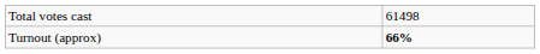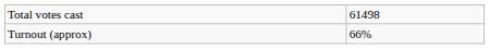Turnout (approx) | column 2: bold -> normal
